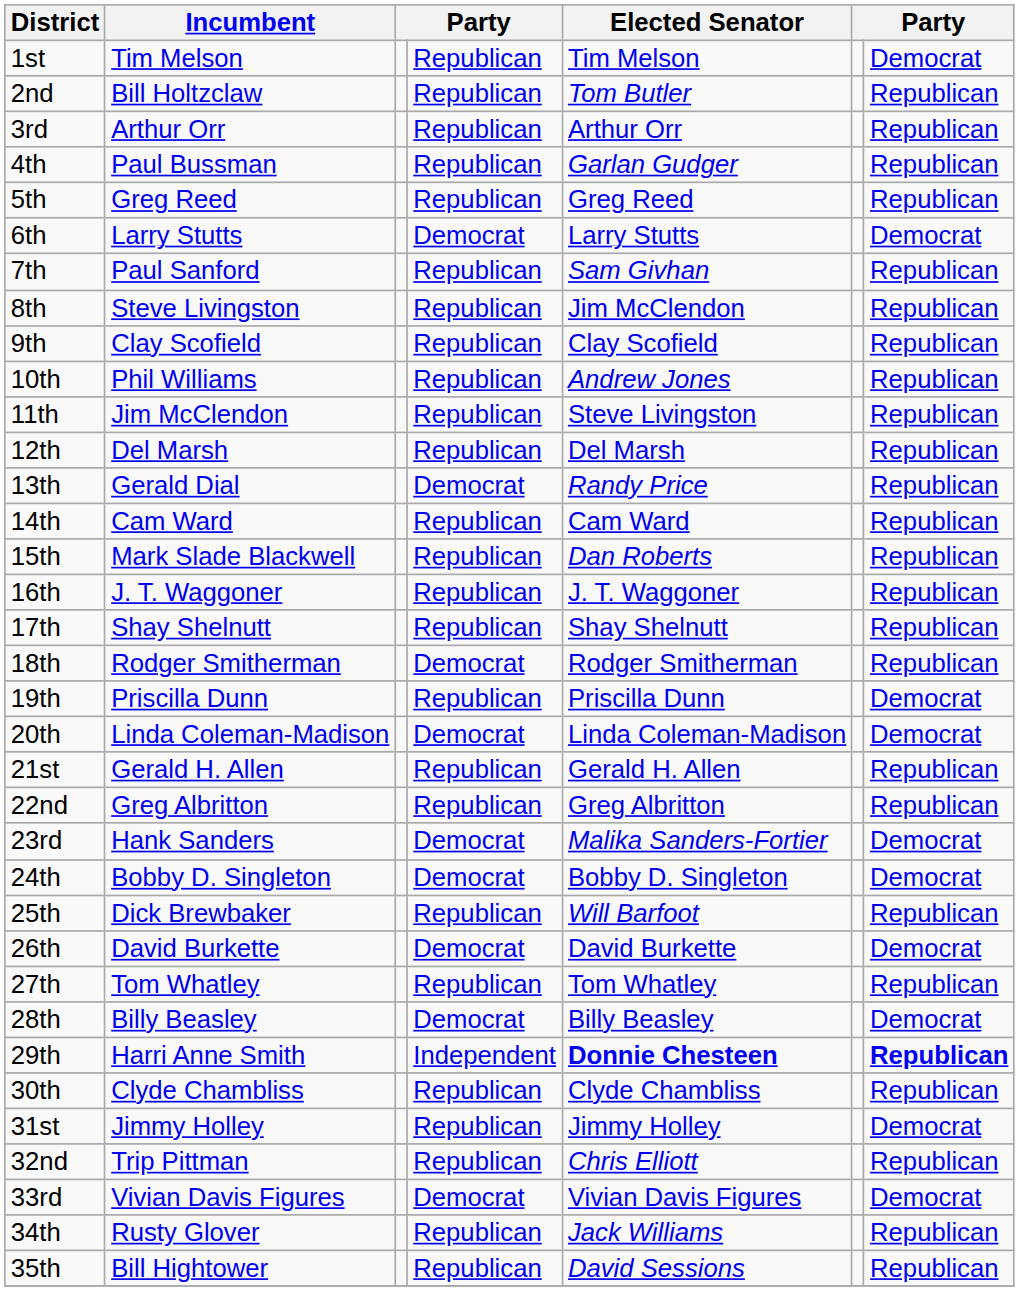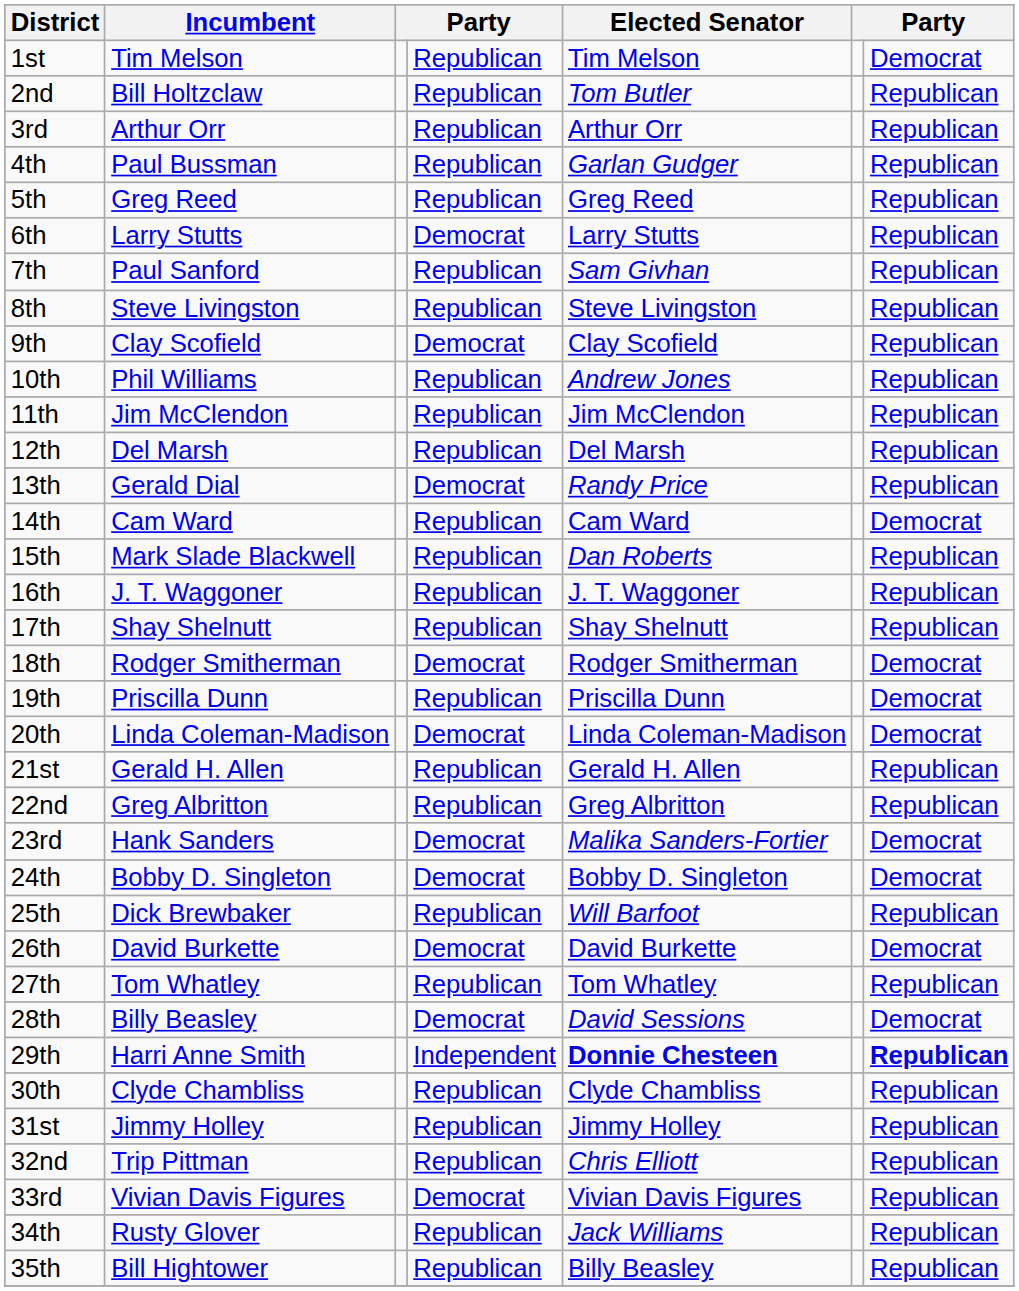6th | column 7: Democrat -> Republican
8th | Elected Senator: Jim McClendon -> Steve Livingston
9th | column 4: Republican -> Democrat
11th | Elected Senator: Steve Livingston -> Jim McClendon
14th | column 7: Republican -> Democrat
18th | column 7: Republican -> Democrat
28th | Elected Senator: Billy Beasley -> David Sessions
31st | column 7: Democrat -> Republican
33rd | column 7: Democrat -> Republican
35th | Elected Senator: David Sessions -> Billy Beasley
